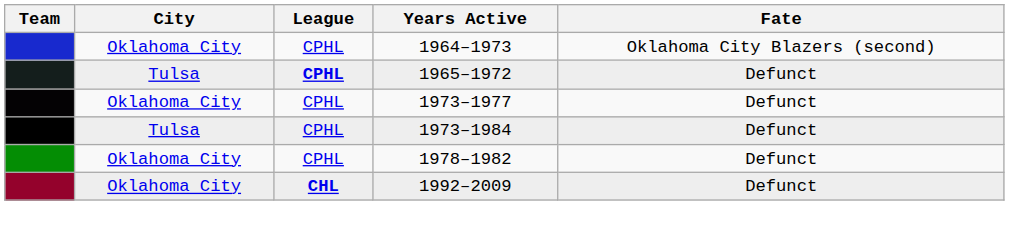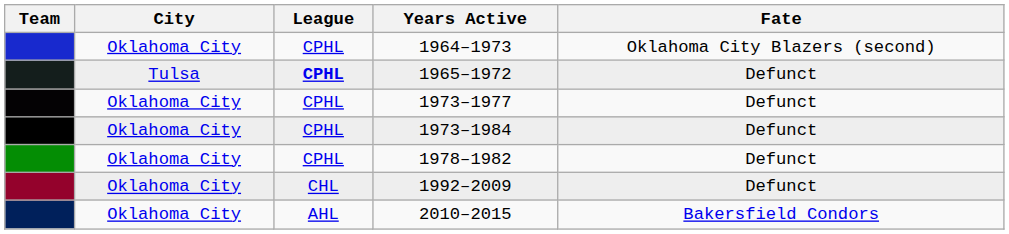1973–1984 | City: Tulsa -> Oklahoma City
1992–2009 | League: bold -> normal
+ row: Oklahoma City | AHL | 2010–2015 | Bakersfield Condors
